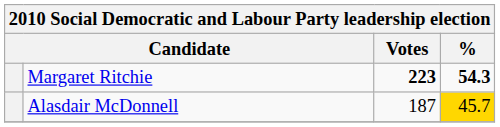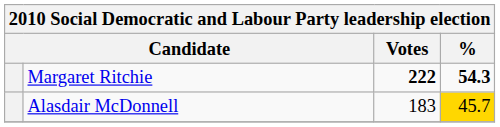Margaret Ritchie | Votes: 223 -> 222
Alasdair McDonnell | Votes: 187 -> 183
